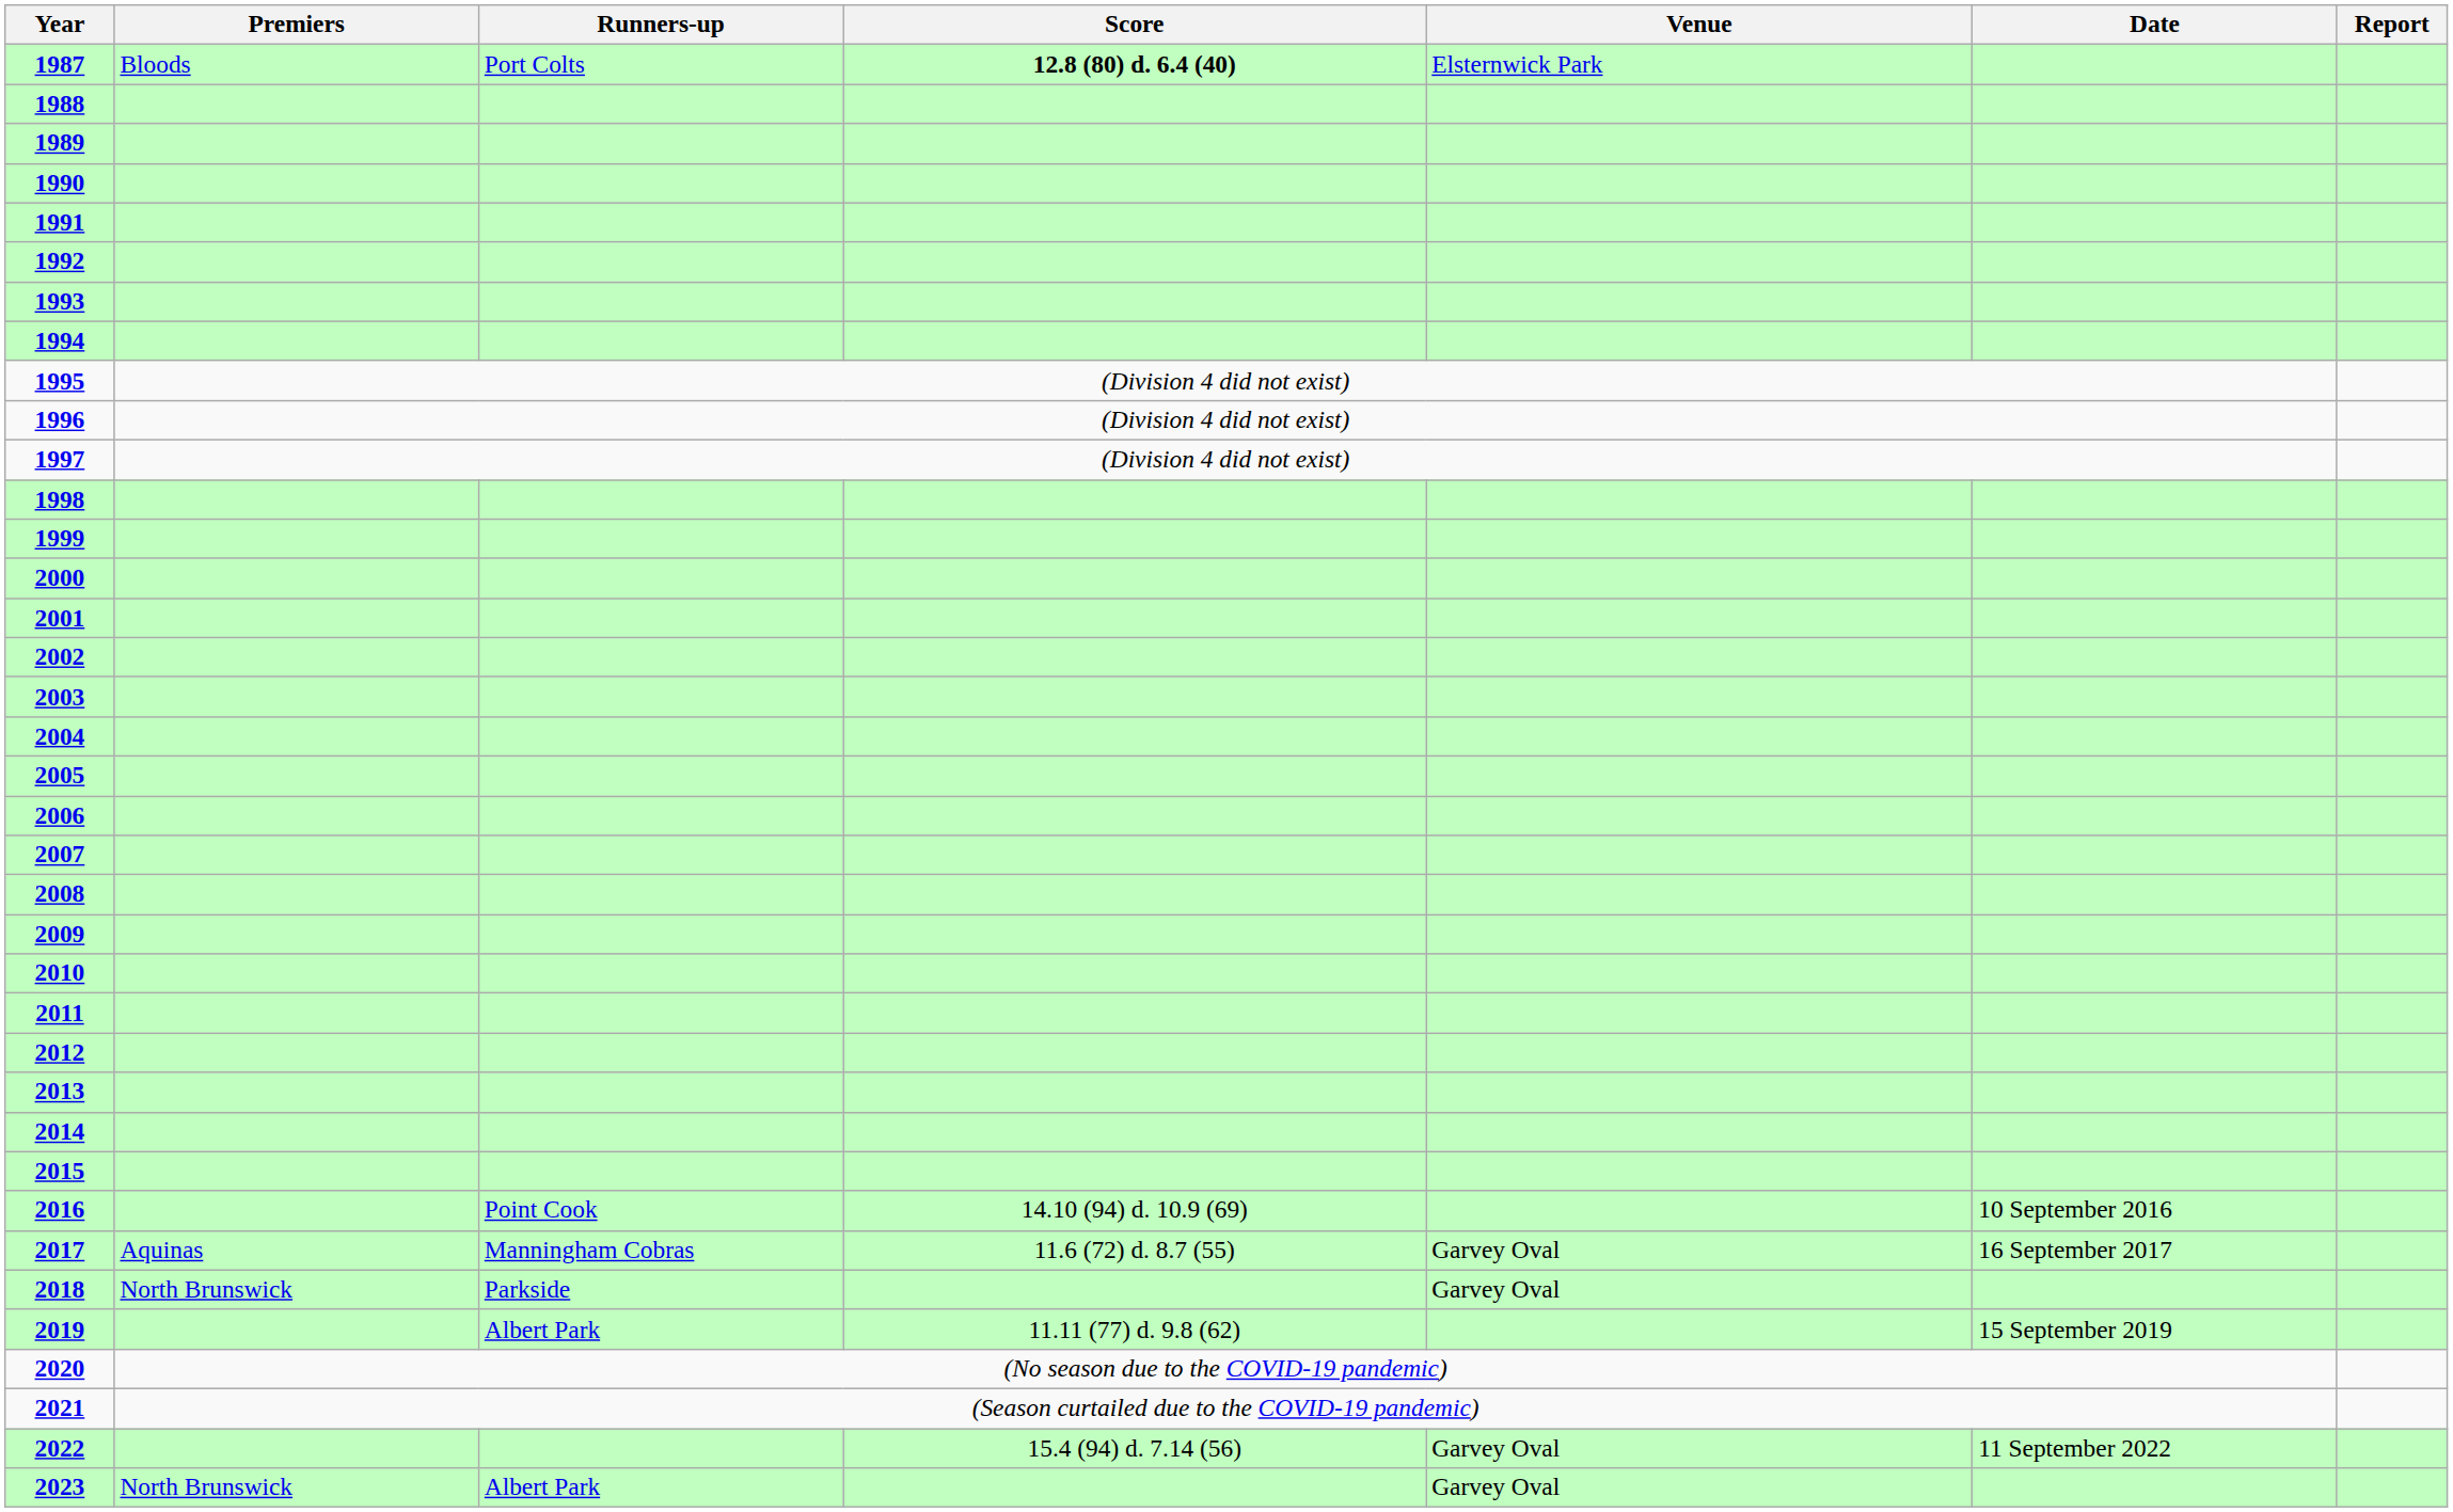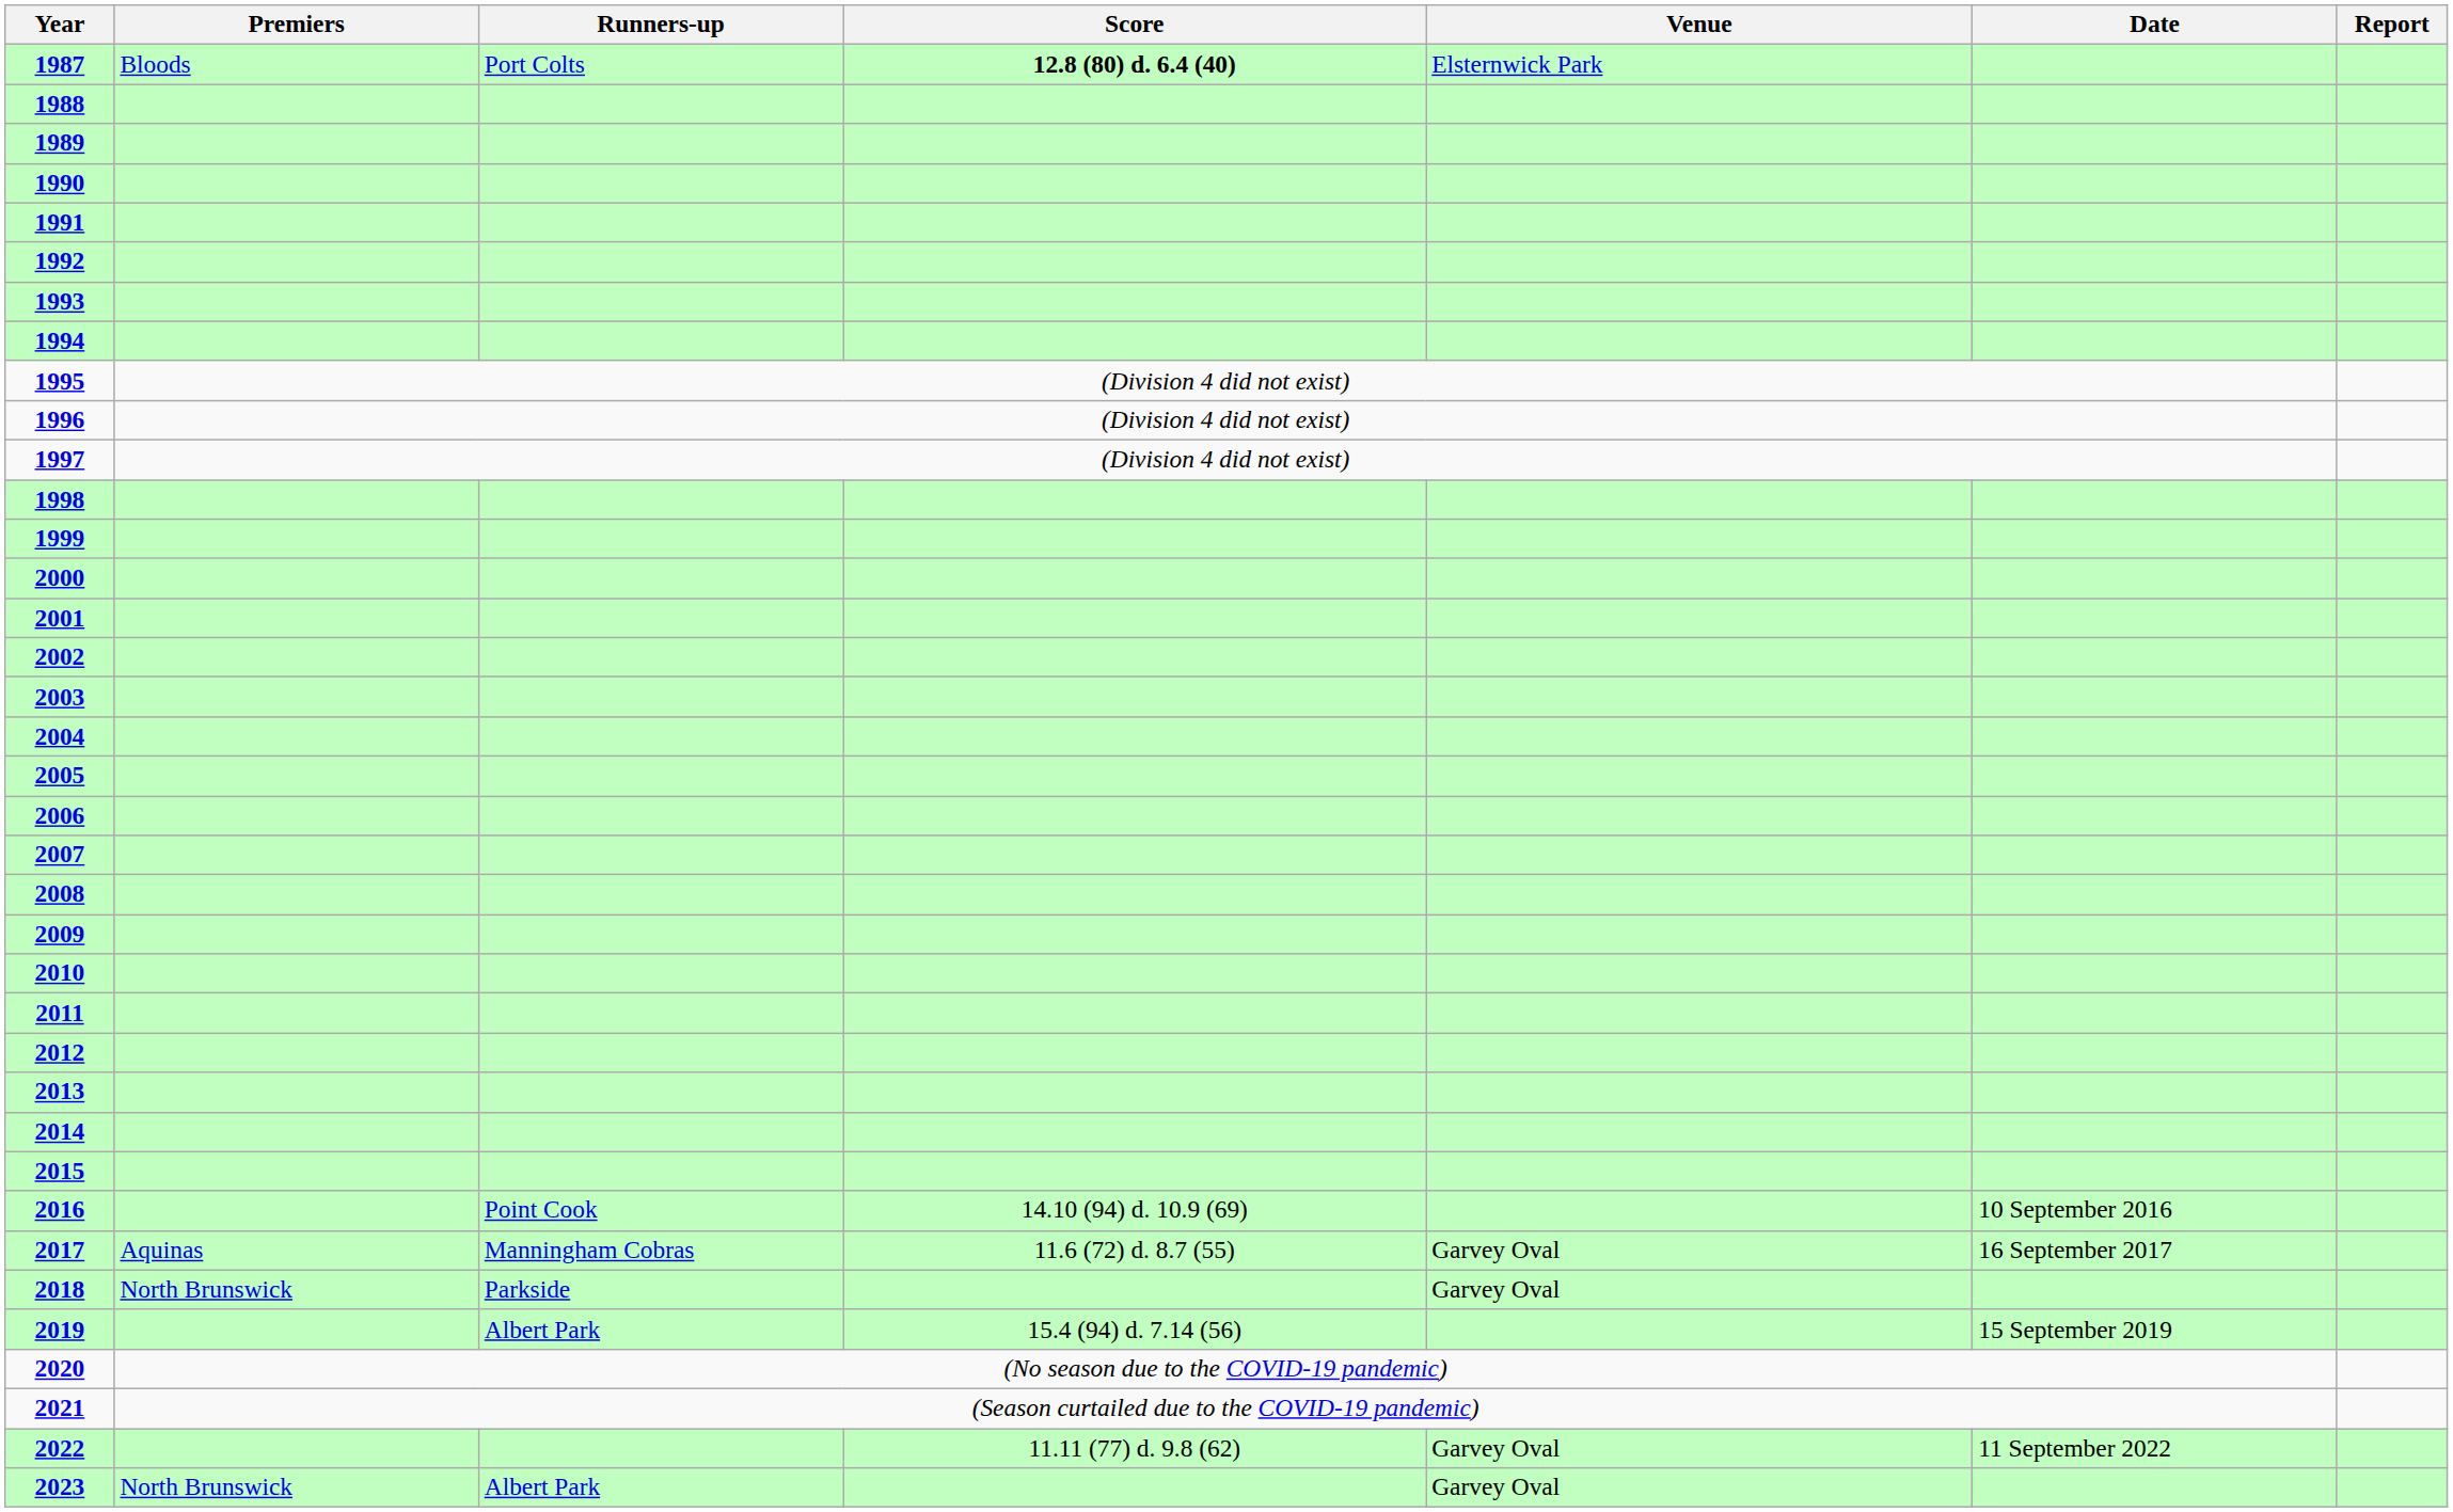2019 | Score: 11.11 (77) d. 9.8 (62) -> 15.4 (94) d. 7.14 (56)
2022 | Score: 15.4 (94) d. 7.14 (56) -> 11.11 (77) d. 9.8 (62)
